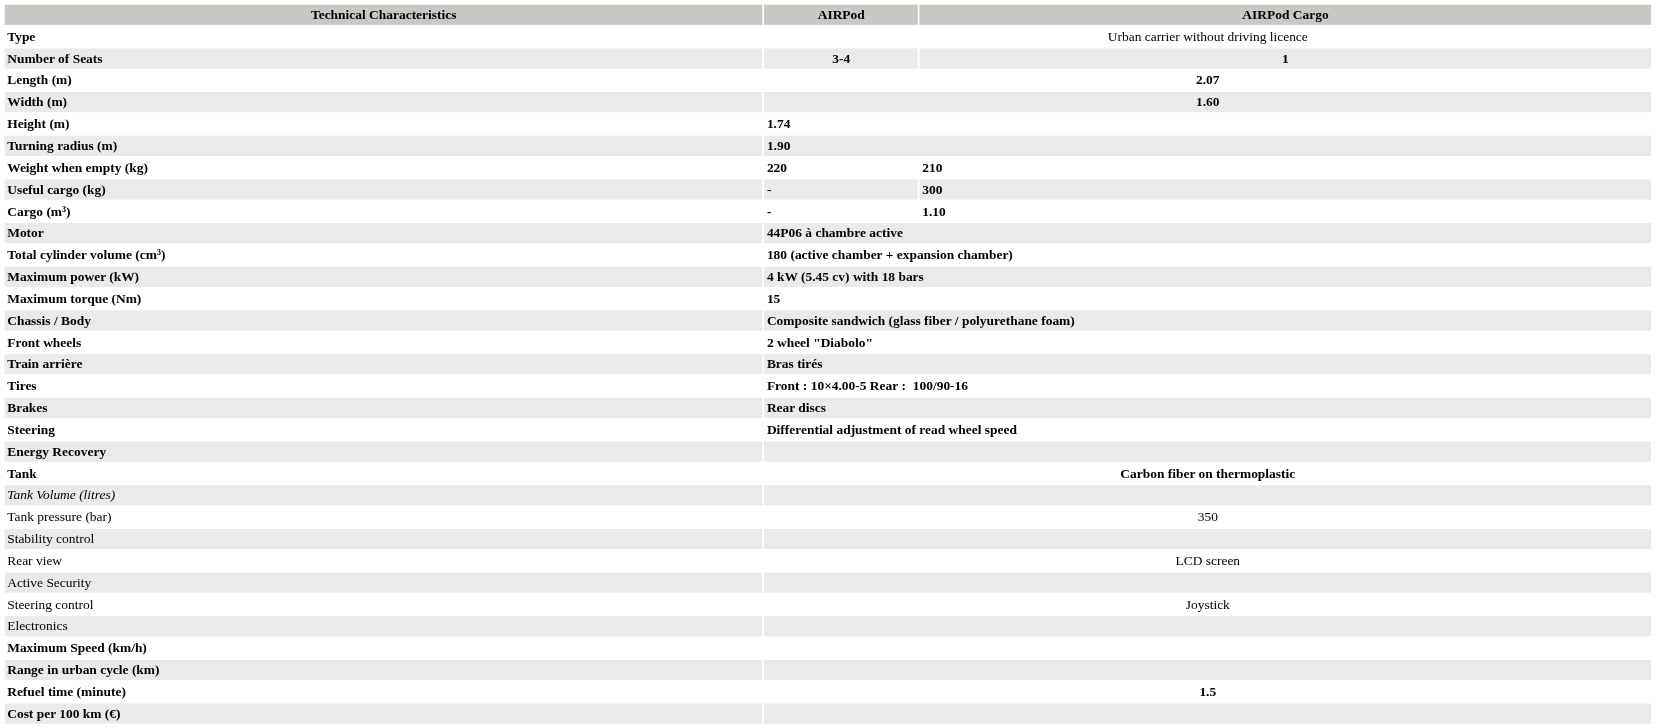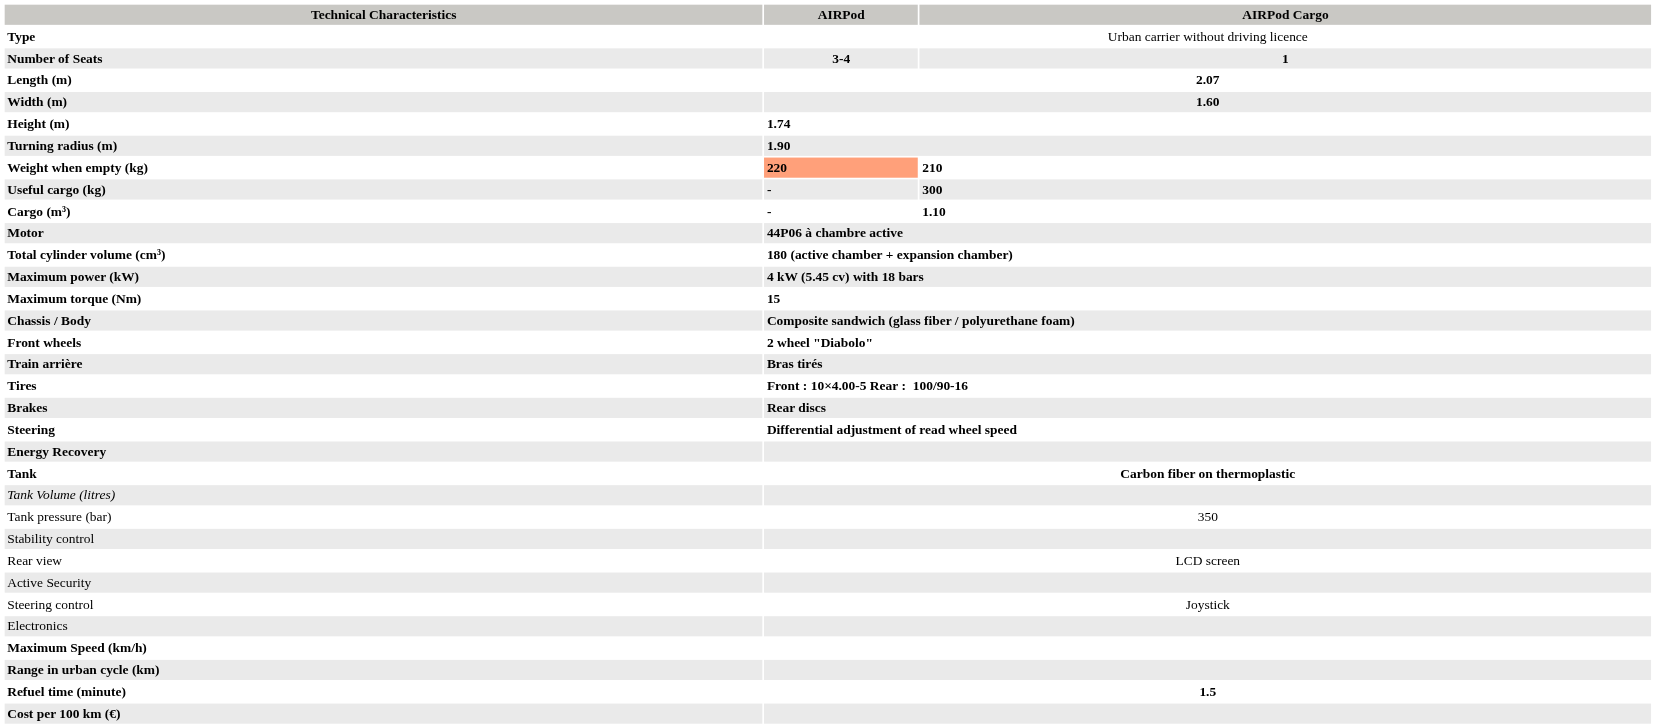Weight when empty (kg) | AIRPod: no background -> lightsalmon background
